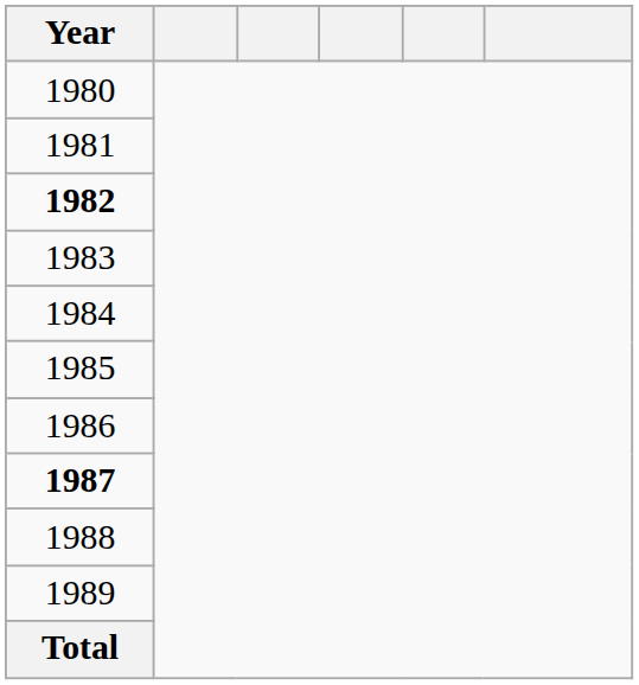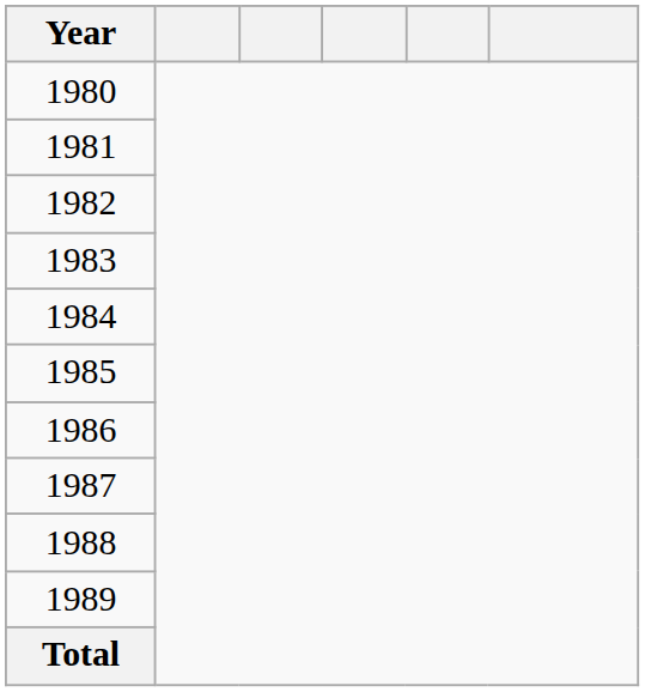1982 | Year: bold -> normal
1987 | Year: bold -> normal
